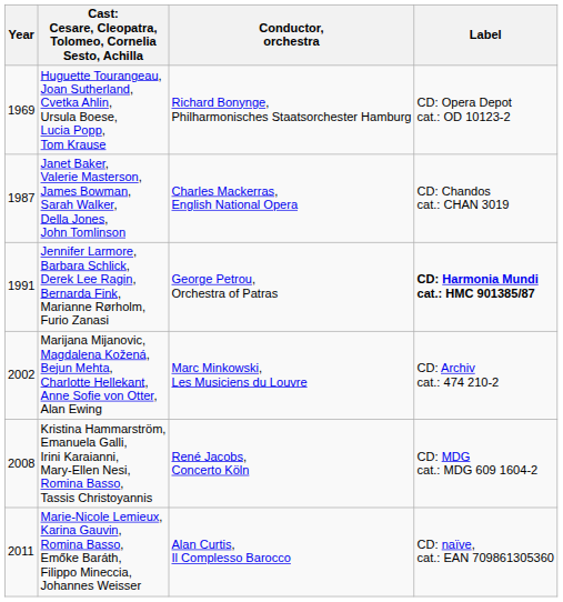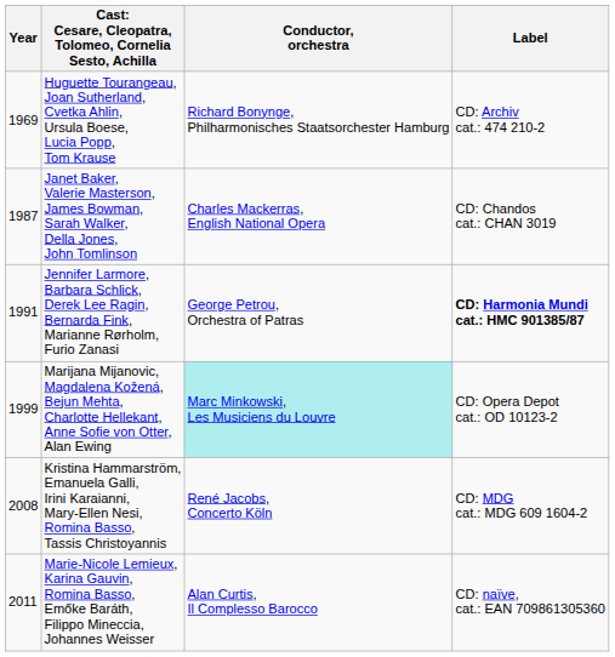row 2 | Label: CD: Opera Depot cat.: OD 10123-2 -> CD: Archiv cat.: 474 210-2
row 5 | Year: 2002 -> 1999
row 5 | Conductor, orchestra: no background -> paleturquoise background
row 5 | Label: CD: Archiv cat.: 474 210-2 -> CD: Opera Depot cat.: OD 10123-2
